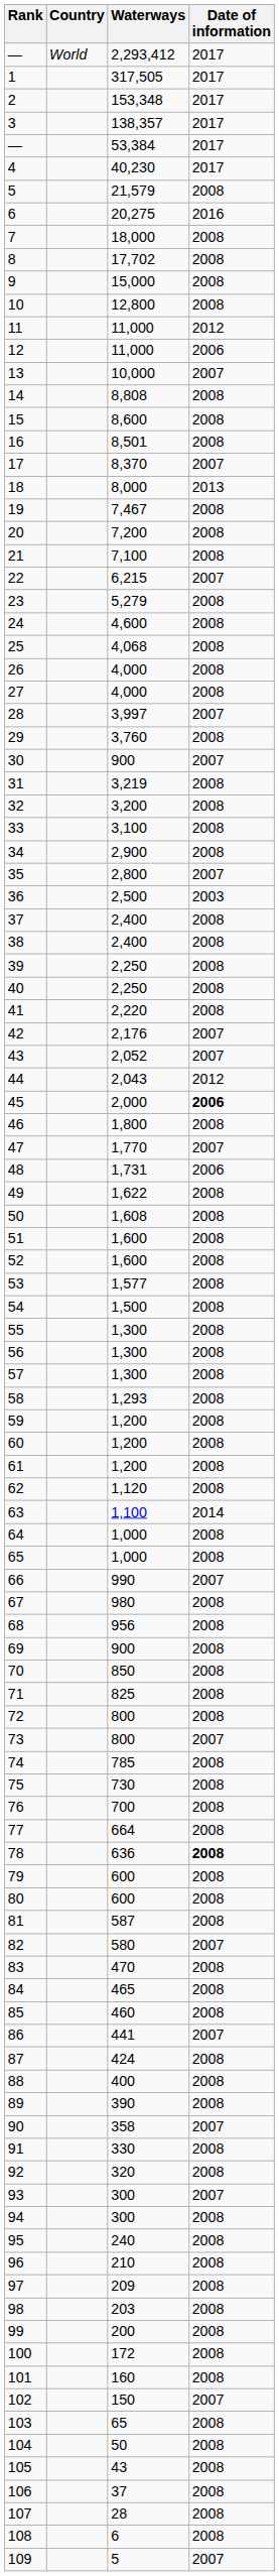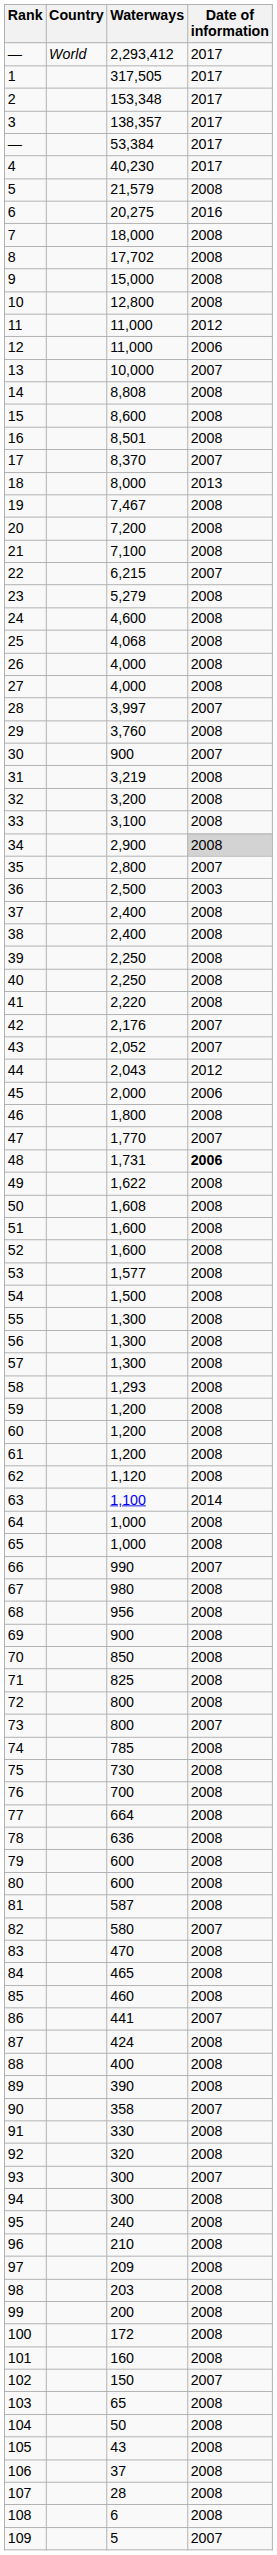34 | Date of information: no background -> lightgrey background
45 | Date of information: bold -> normal
48 | Date of information: normal -> bold
78 | Date of information: bold -> normal
